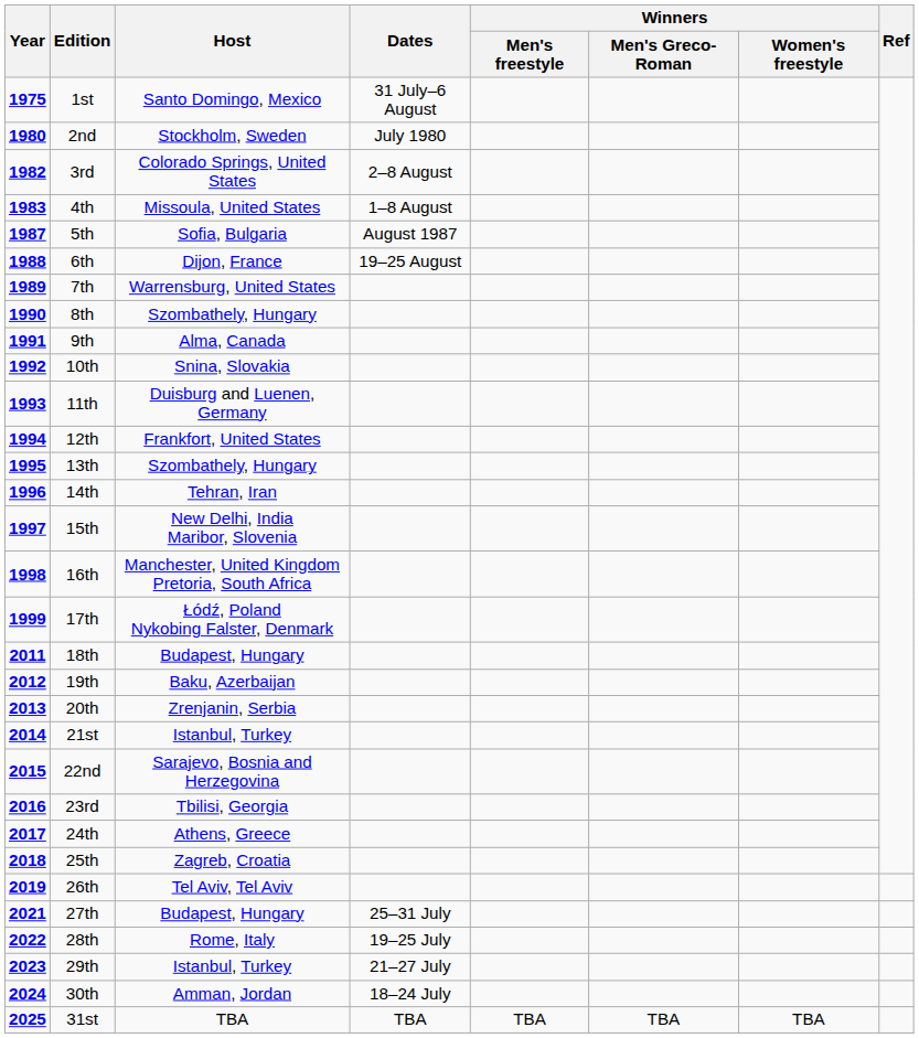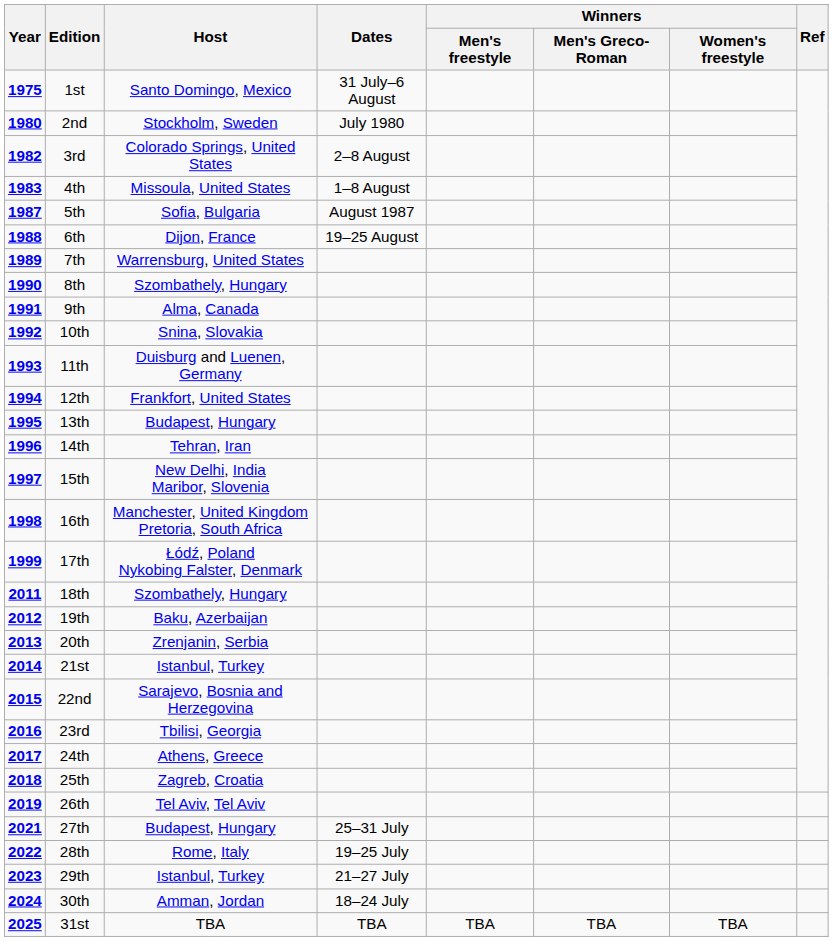13th | Host: Szombathely, Hungary -> Budapest, Hungary
18th | Host: Budapest, Hungary -> Szombathely, Hungary
